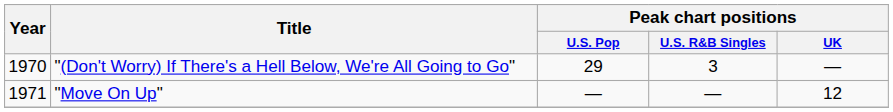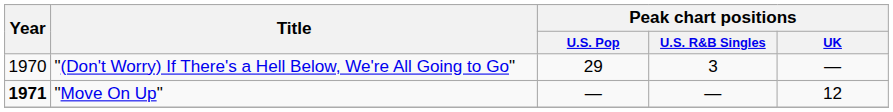"Move On Up" | Year: normal -> bold
